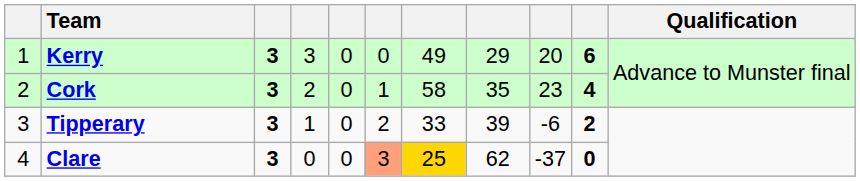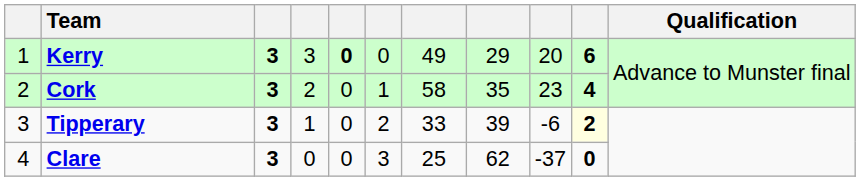Kerry | column 5: normal -> bold
Tipperary | column 10: no background -> lightyellow background
Clare | column 6: lightsalmon background -> no background
Clare | column 7: gold background -> no background
